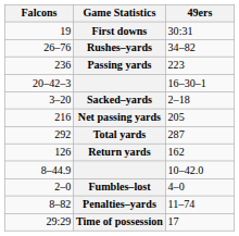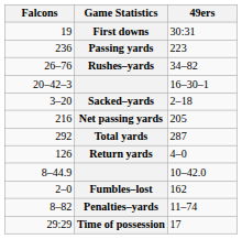rows swapped: Rushes–yards <-> Passing yards
Return yards | 49ers: 162 -> 4–0
Fumbles–lost | 49ers: 4–0 -> 162
